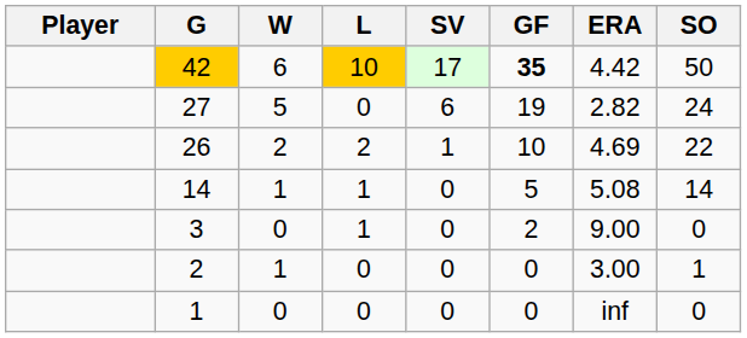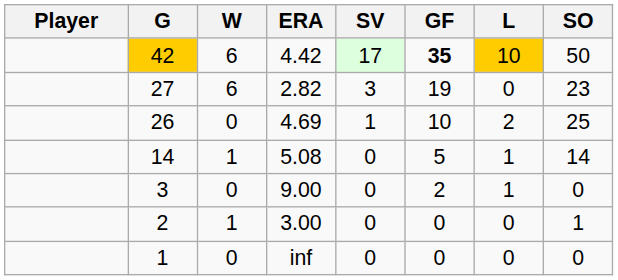columns swapped: L <-> ERA
27 | W: 5 -> 6
27 | SV: 6 -> 3
27 | SO: 24 -> 23
26 | W: 2 -> 0
26 | SO: 22 -> 25
